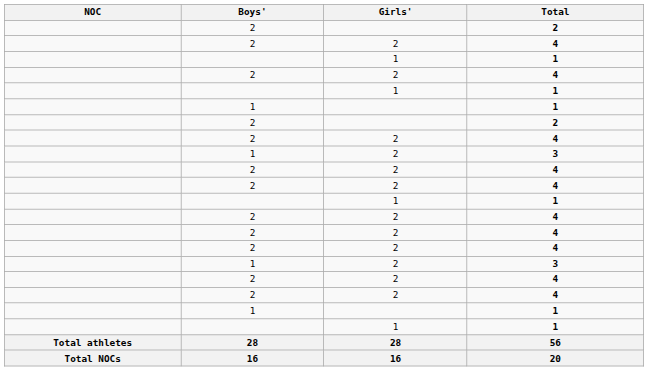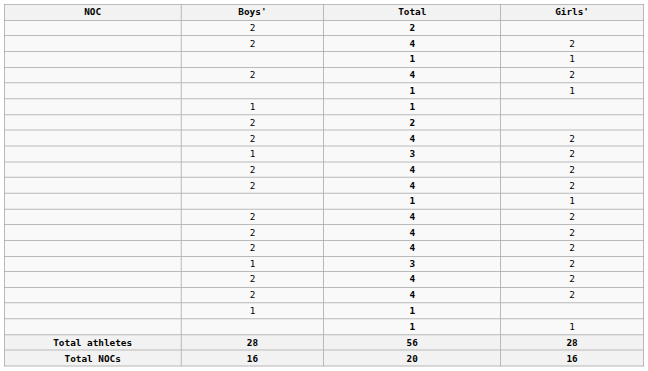columns swapped: Girls' <-> Total
